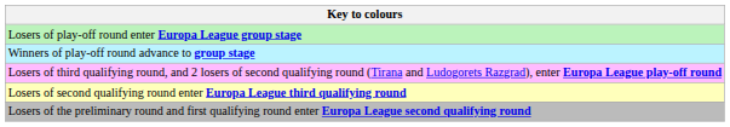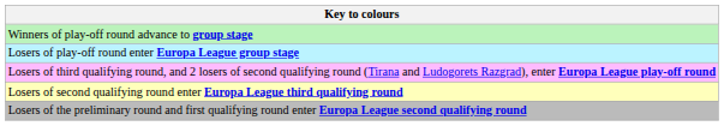row 2 | column 1: Losers of play-off round enter Europa League group stage -> Winners of play-off round advance to group stage
row 3 | column 1: Winners of play-off round advance to group stage -> Losers of play-off round enter Europa League group stage
